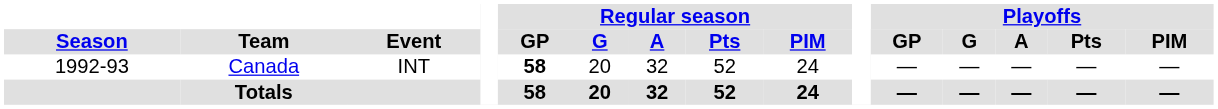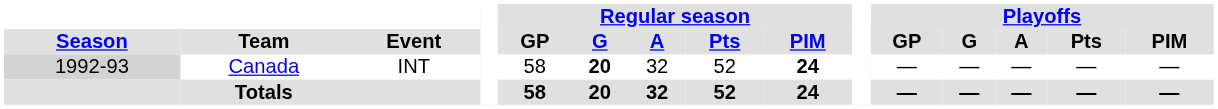Canada | Season: no background -> lightgrey background
Canada | Regular season / GP: bold -> normal
Canada | Regular season / G: normal -> bold
Canada | Regular season / PIM: normal -> bold
